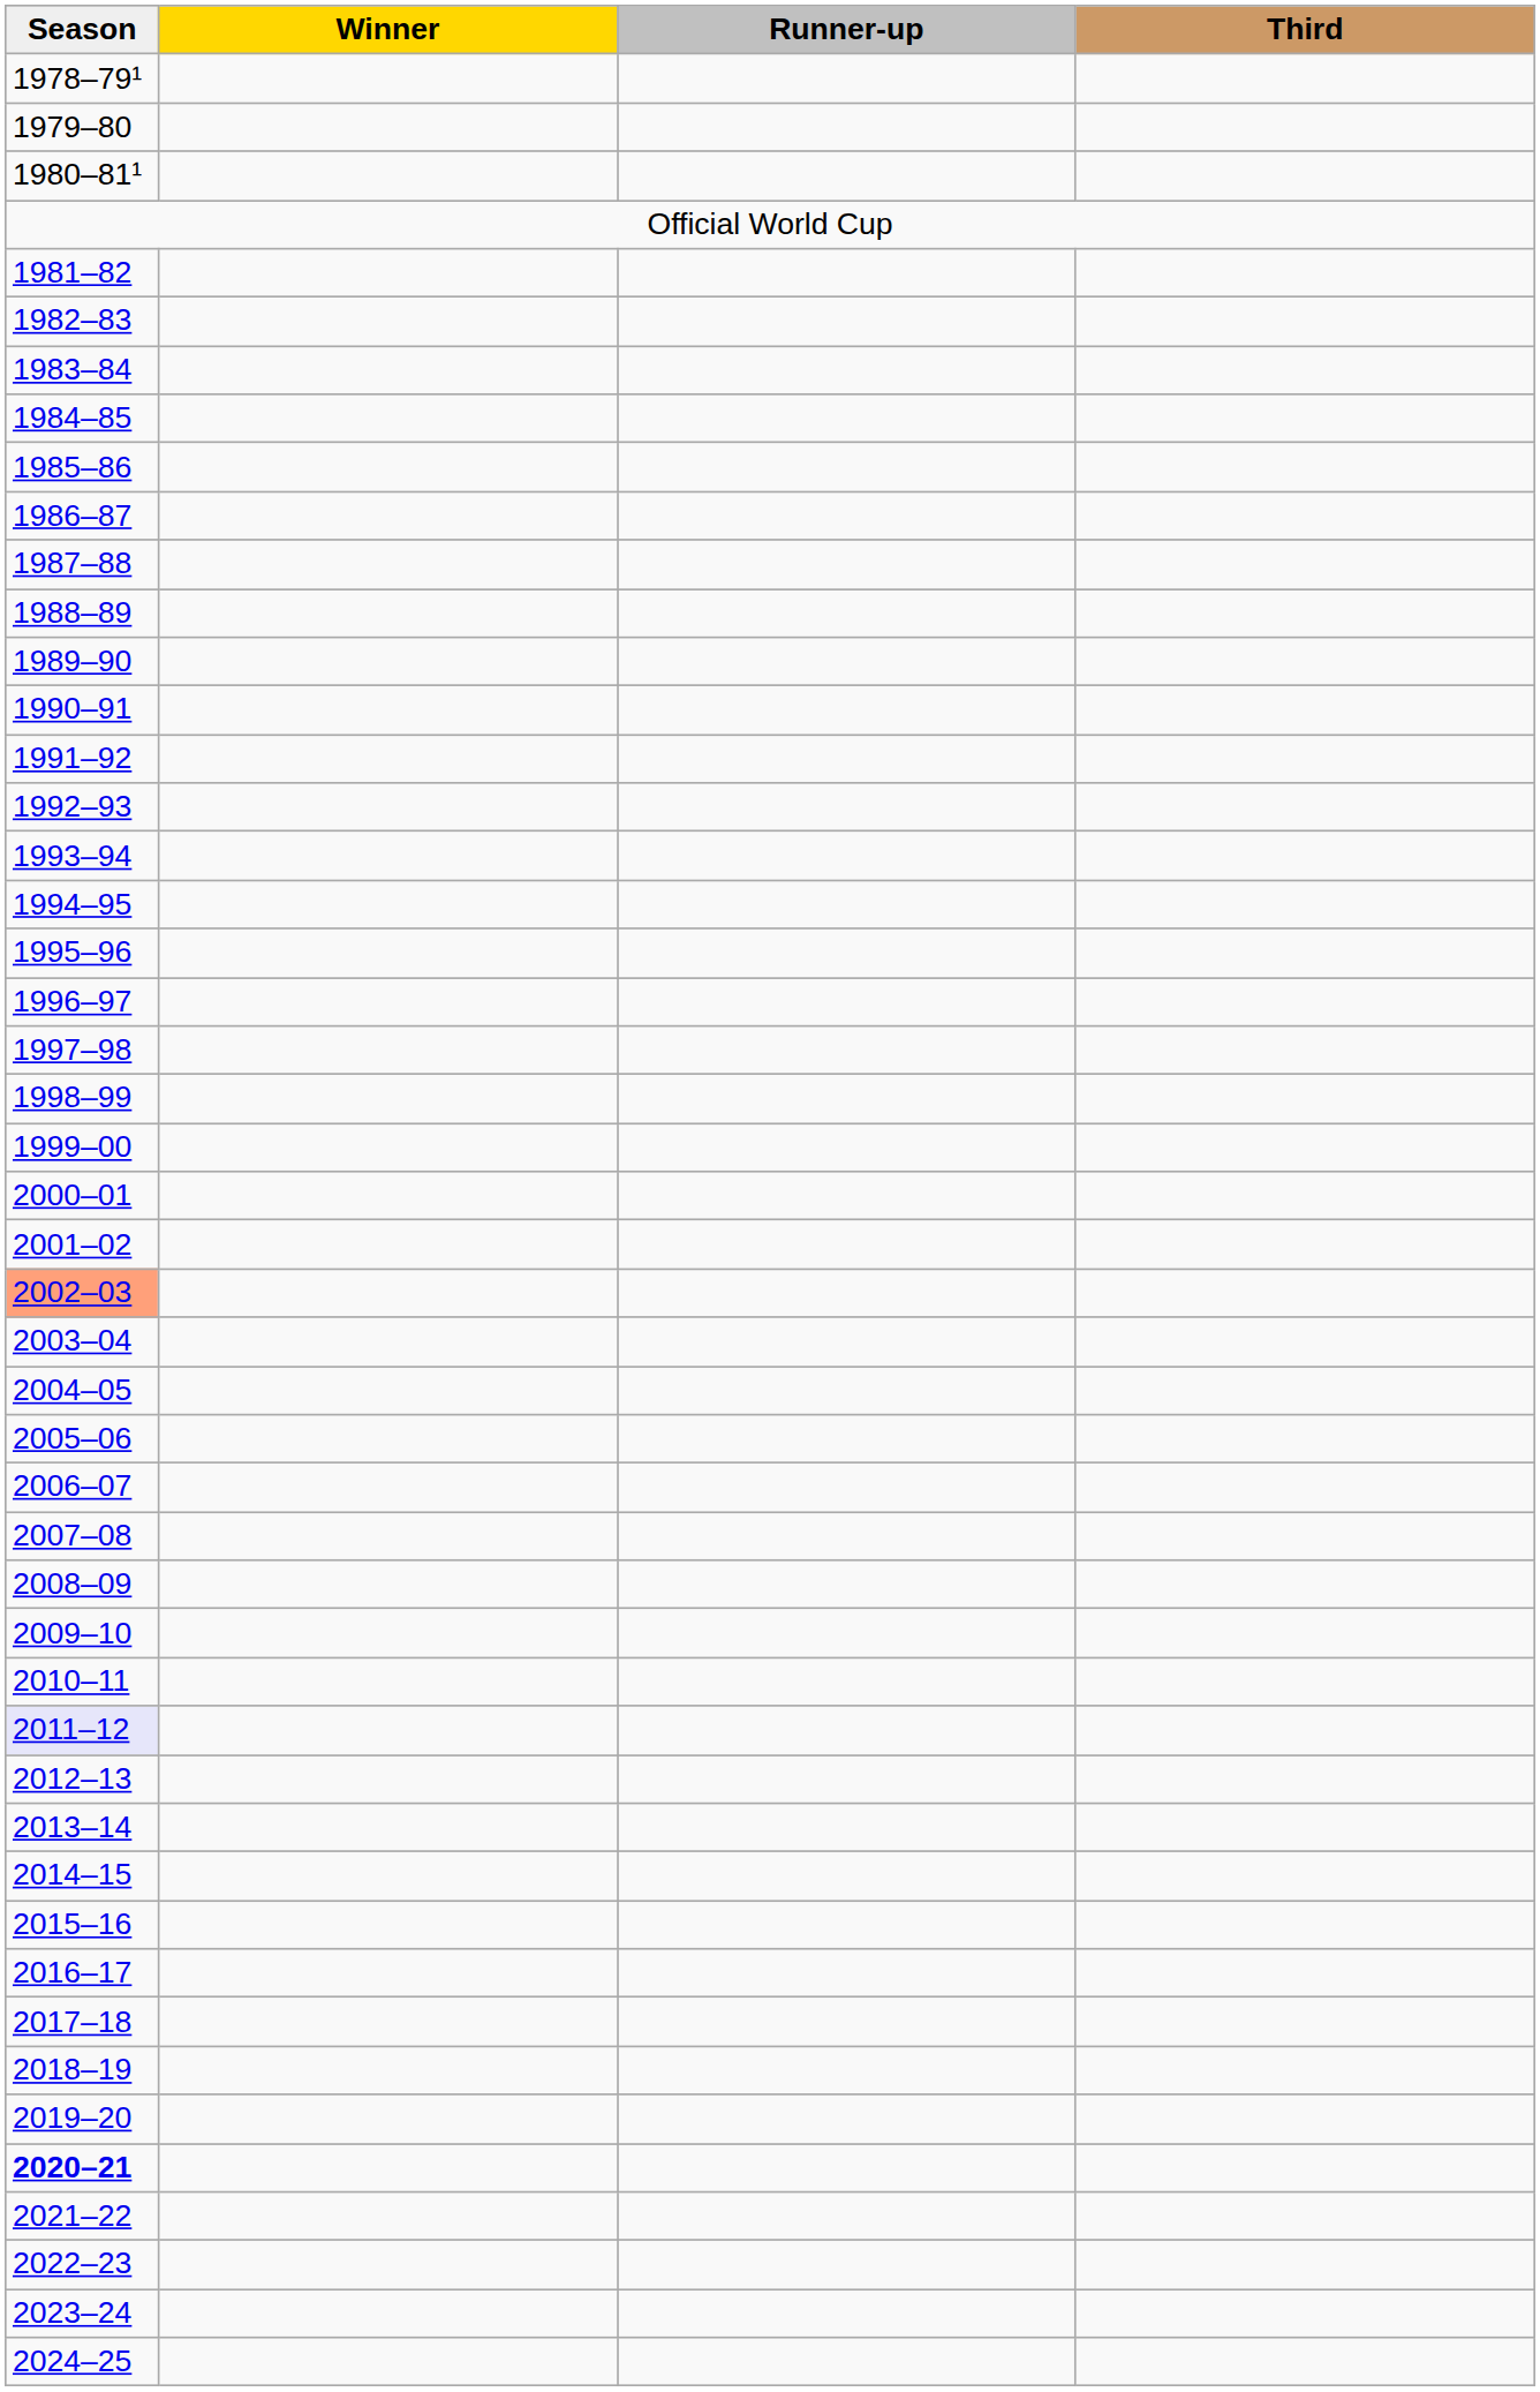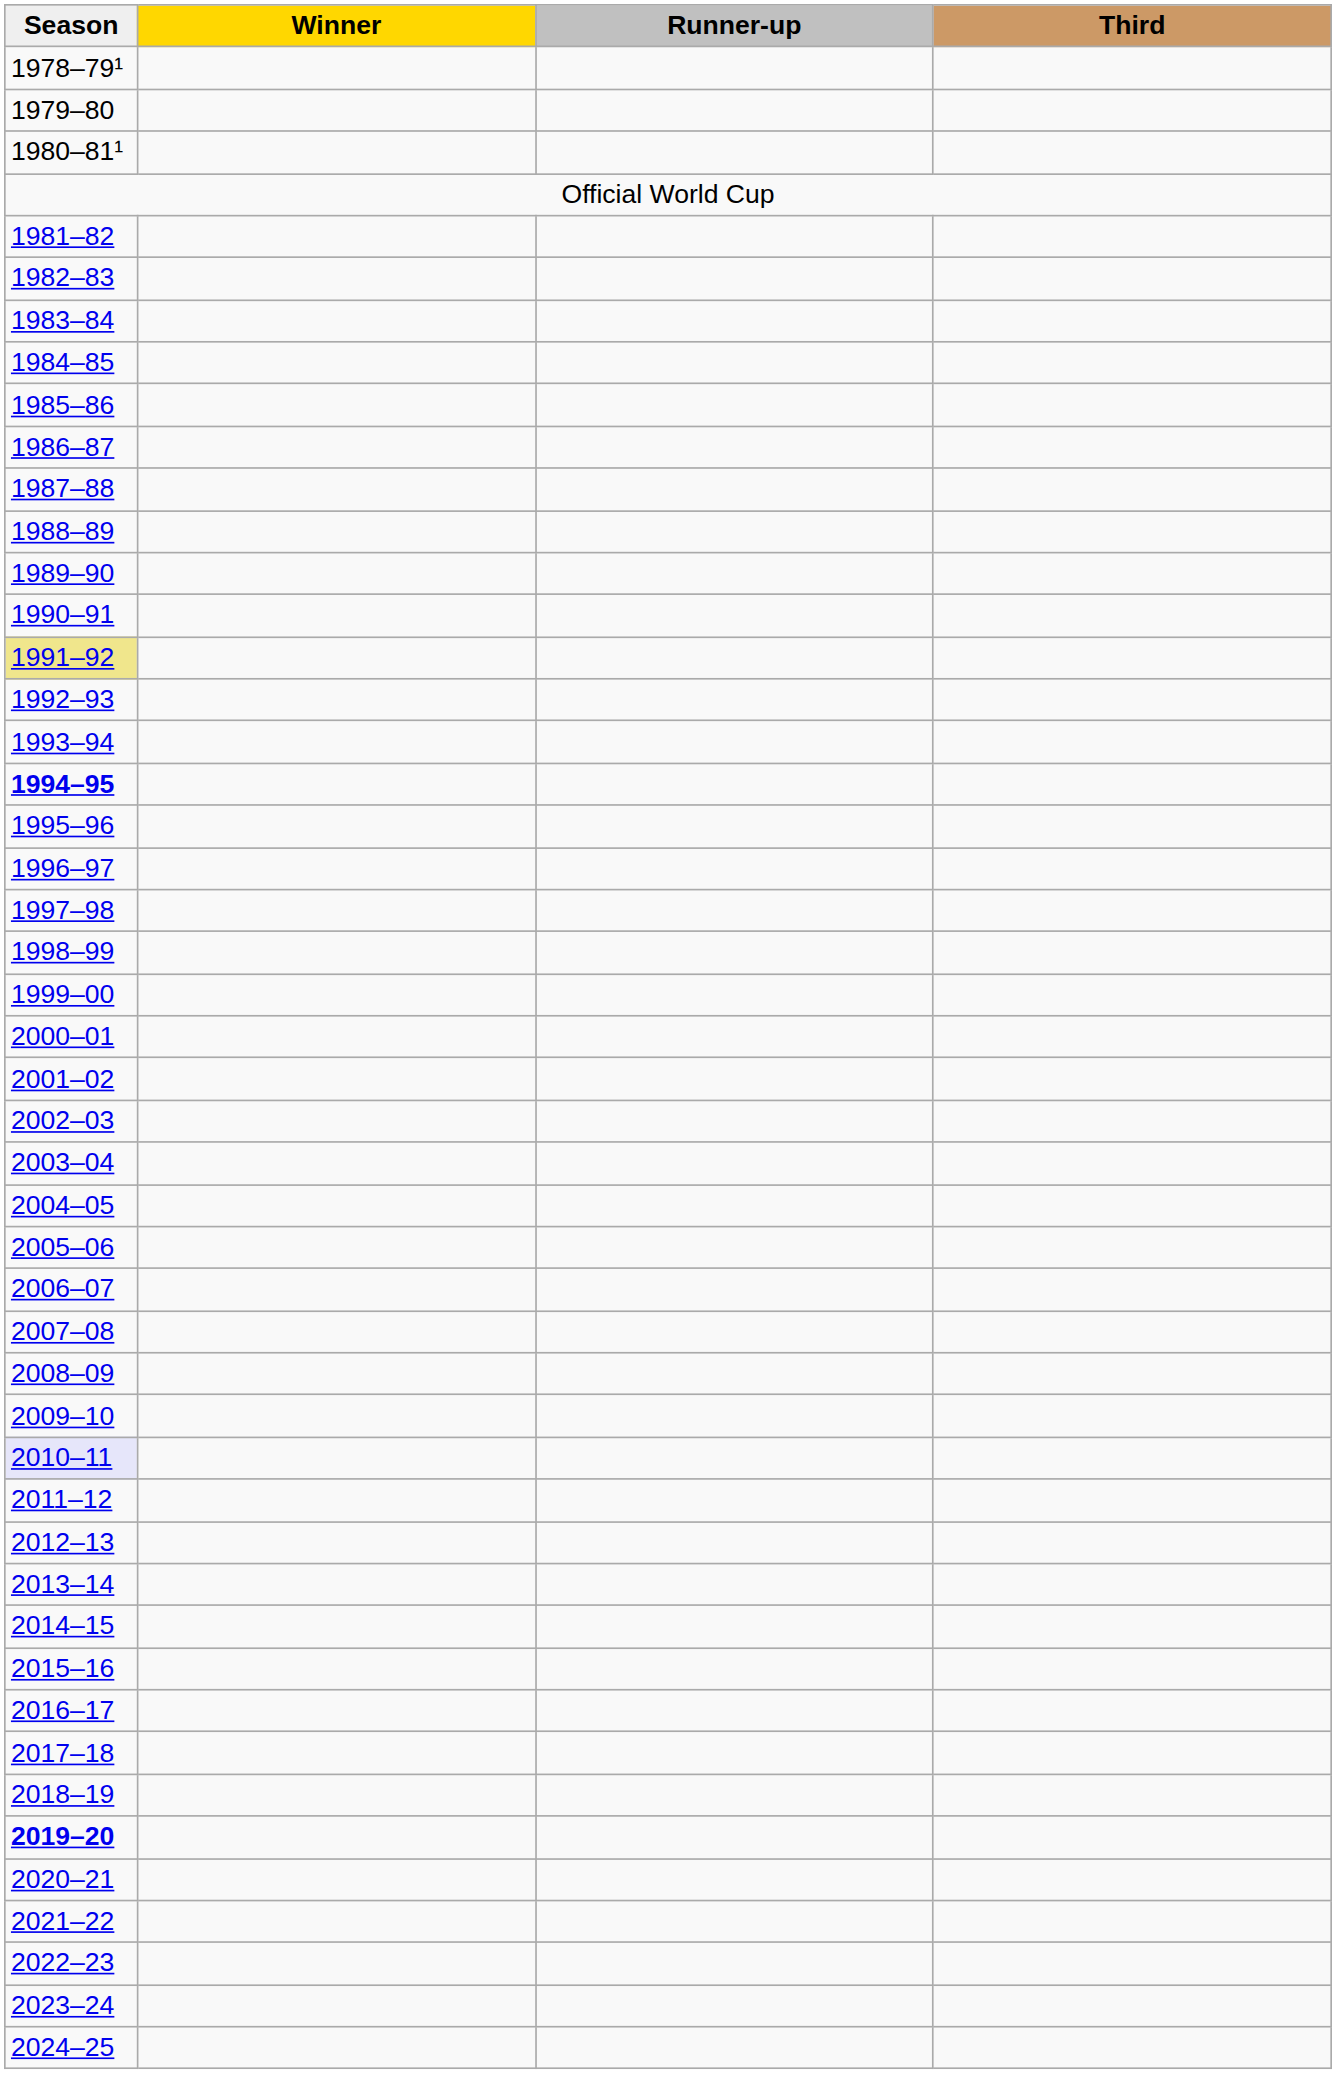1991–92 | Season: no background -> khaki background
1994–95 | Season: normal -> bold
2002–03 | Season: lightsalmon background -> no background
2010–11 | Season: no background -> lavender background
2011–12 | Season: lavender background -> no background
2019–20 | Season: normal -> bold
2020–21 | Season: bold -> normal
